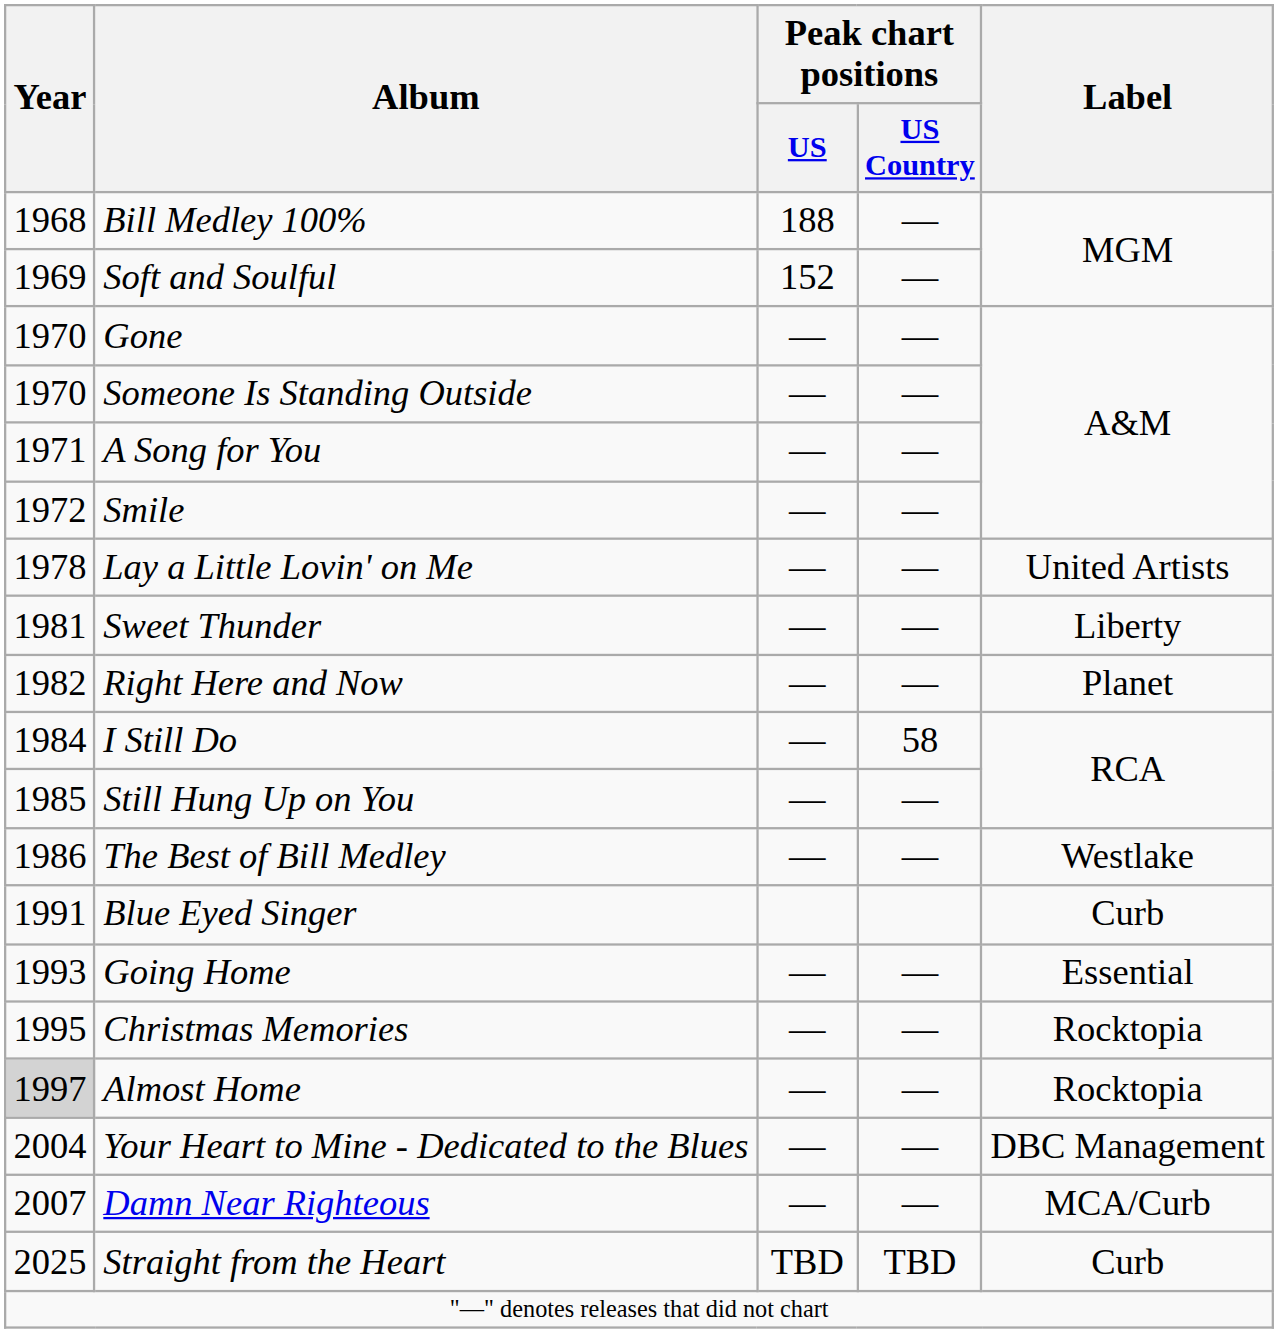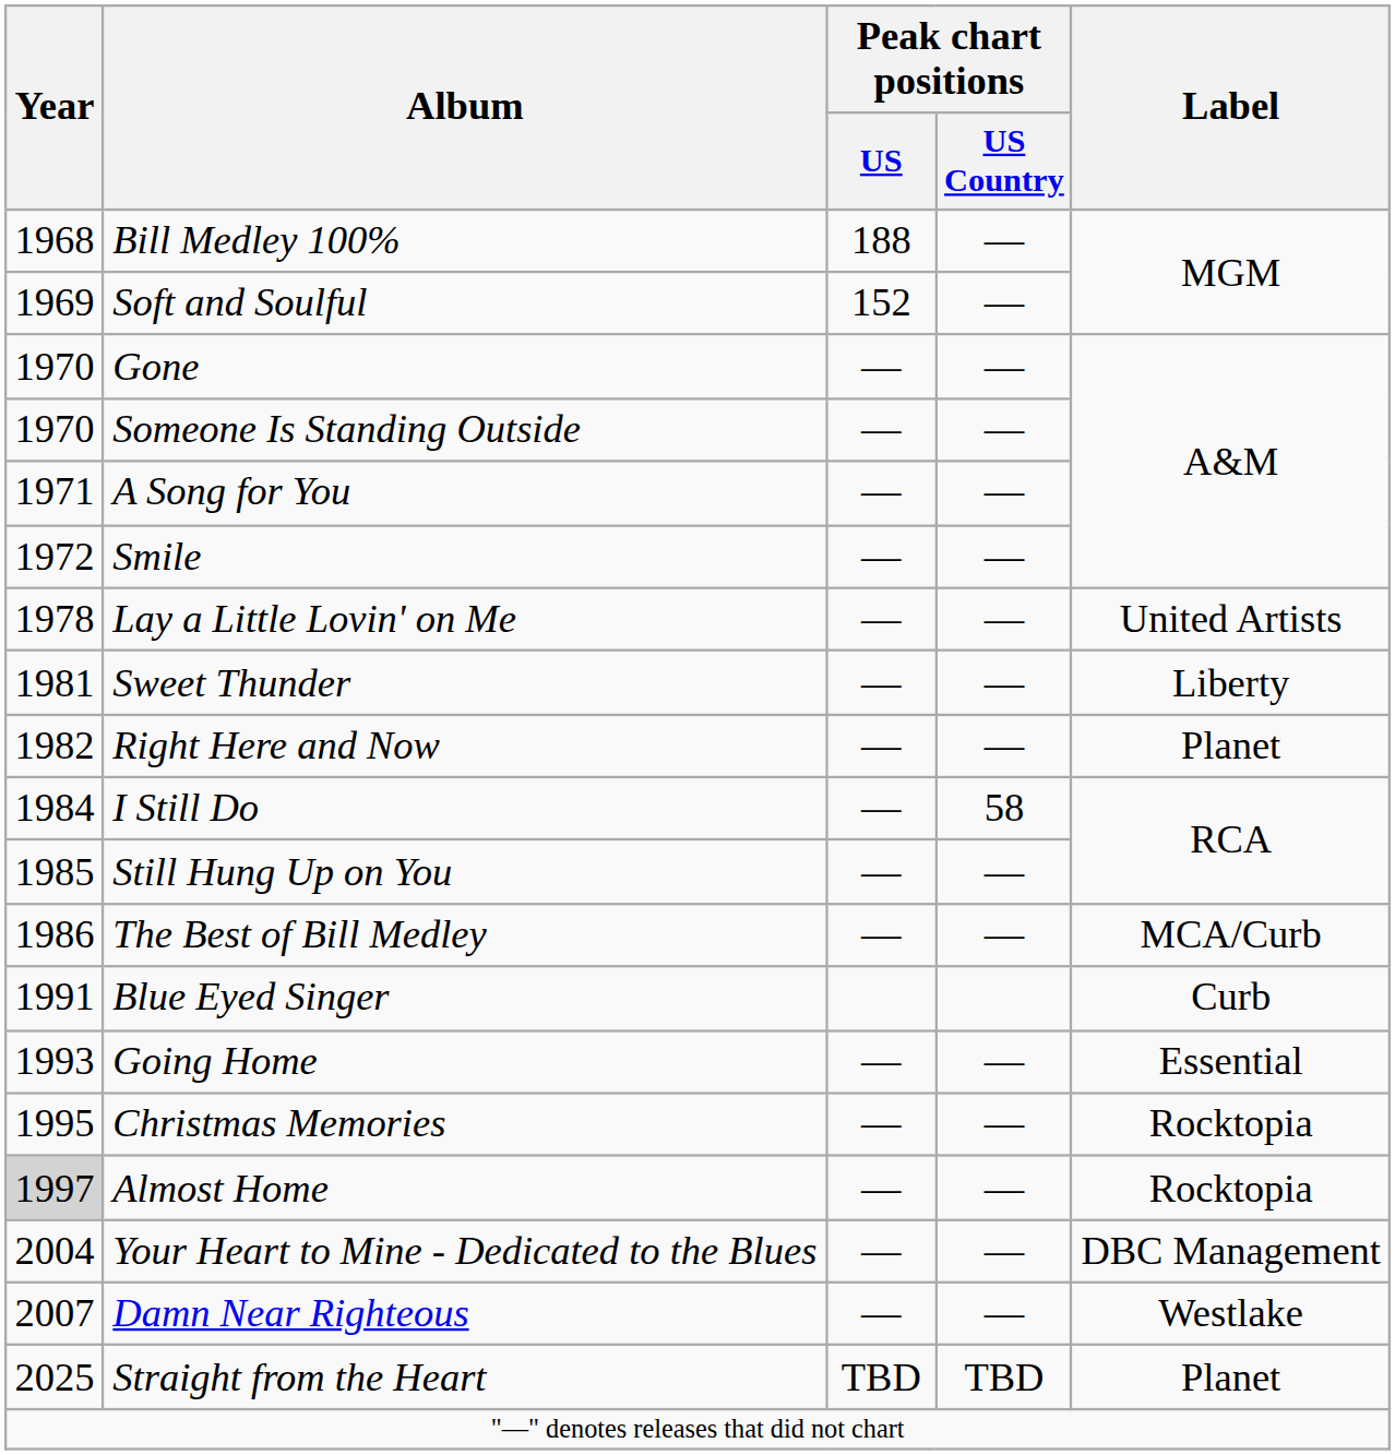The Best of Bill Medley | Label: Westlake -> MCA/Curb
Damn Near Righteous | Label: MCA/Curb -> Westlake
Straight from the Heart | Label: Curb -> Planet
